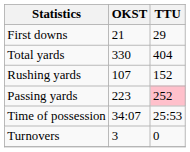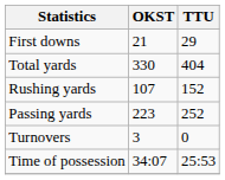Passing yards | TTU: pink background -> no background
rows swapped: Turnovers <-> Time of possession
